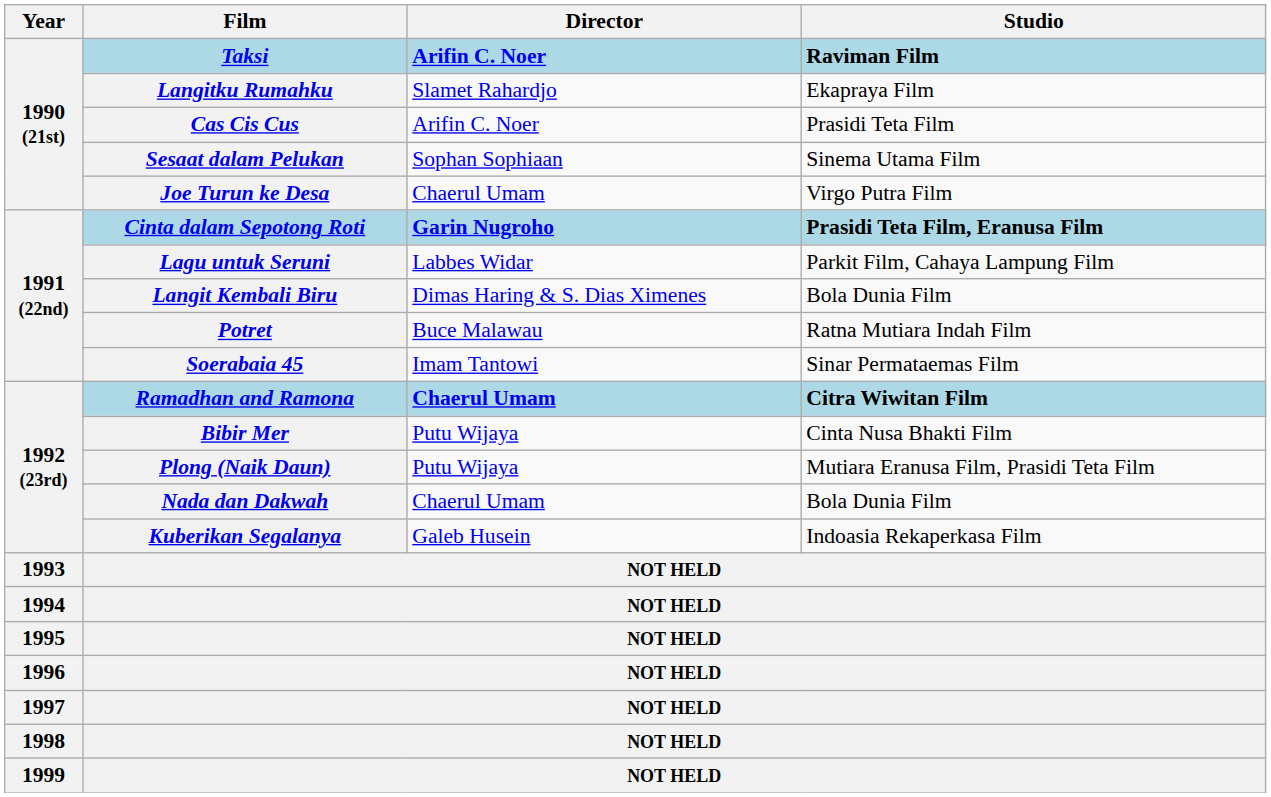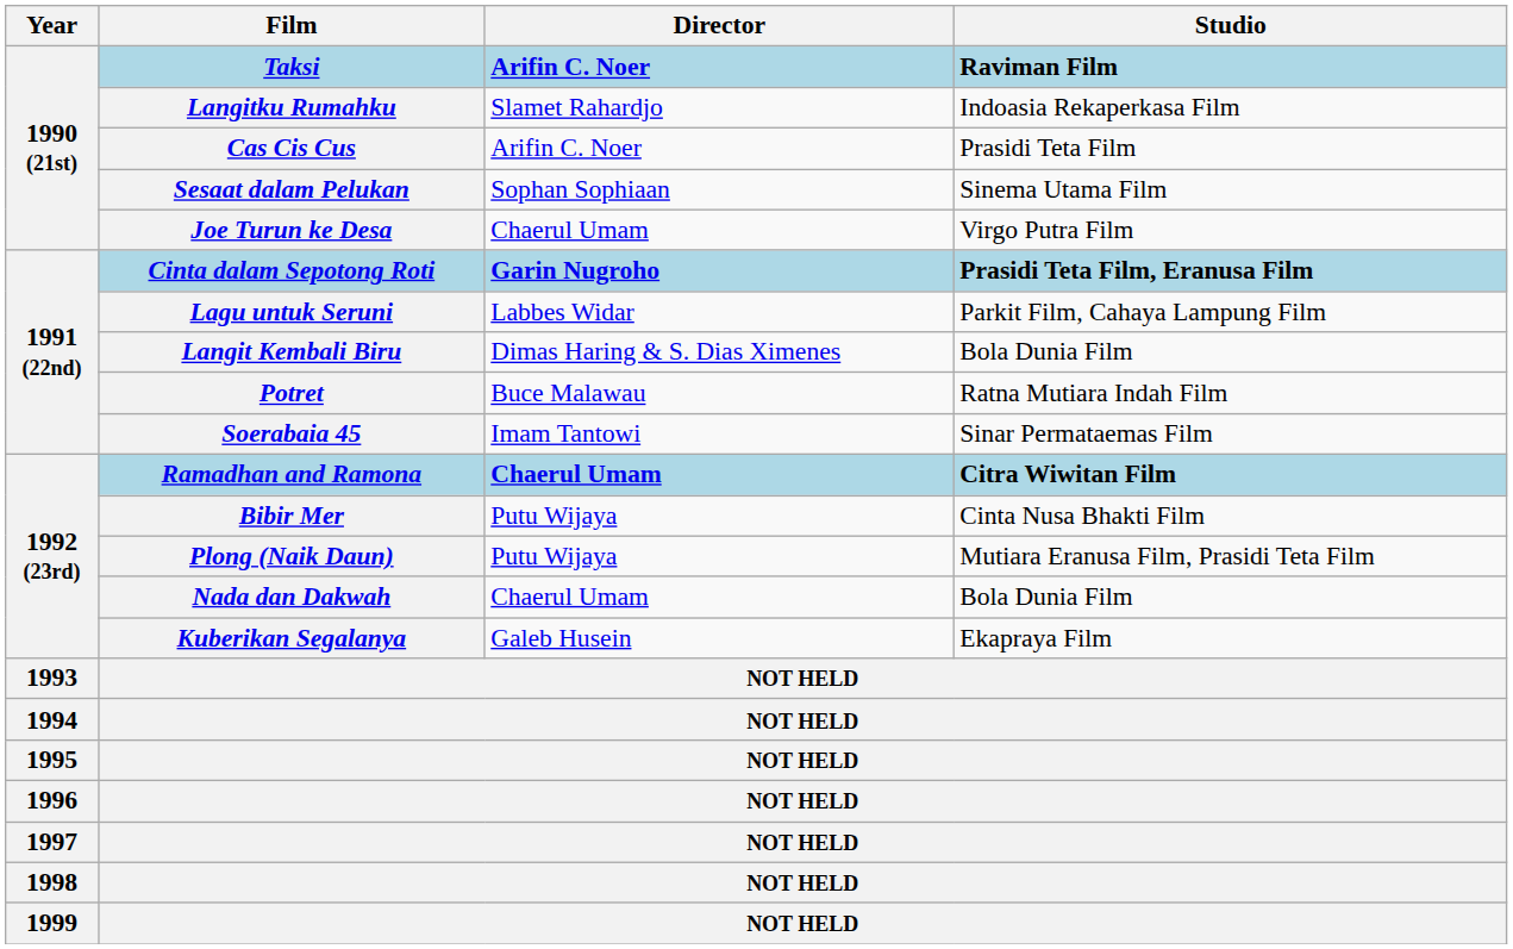Langitku Rumahku | Studio: Ekapraya Film -> Indoasia Rekaperkasa Film
Kuberikan Segalanya | Studio: Indoasia Rekaperkasa Film -> Ekapraya Film
